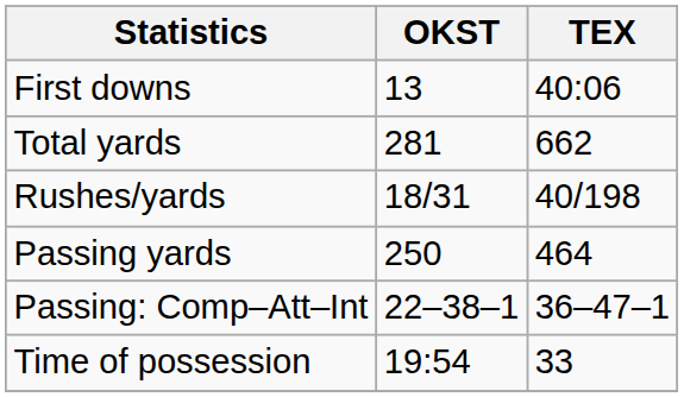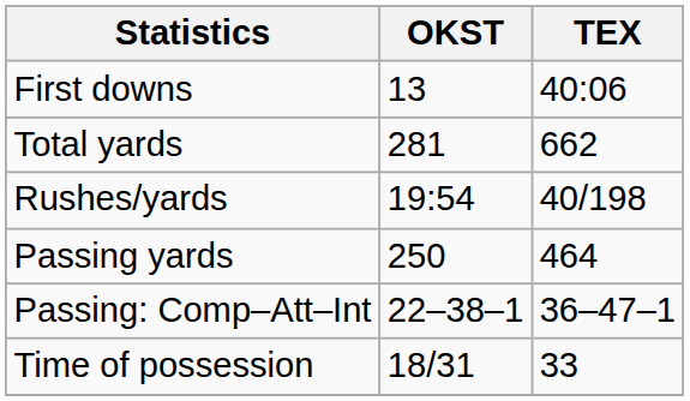Rushes/yards | OKST: 18/31 -> 19:54
Time of possession | OKST: 19:54 -> 18/31
